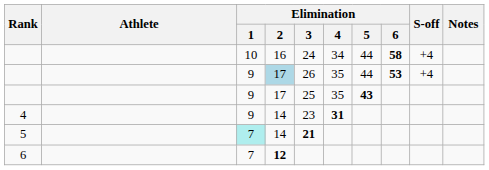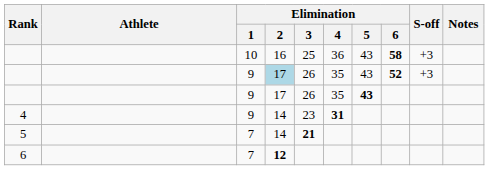row 3 | Elimination / 3: 24 -> 25
row 3 | Elimination / 4: 34 -> 36
row 3 | Elimination / 5: 44 -> 43
row 3 | S-off: +4 -> +3
row 4 | Elimination / 5: 44 -> 43
row 4 | Elimination / 6: 53 -> 52
row 4 | S-off: +4 -> +3
row 5 | Elimination / 3: 25 -> 26
row 7 | Elimination / 1: paleturquoise background -> no background
